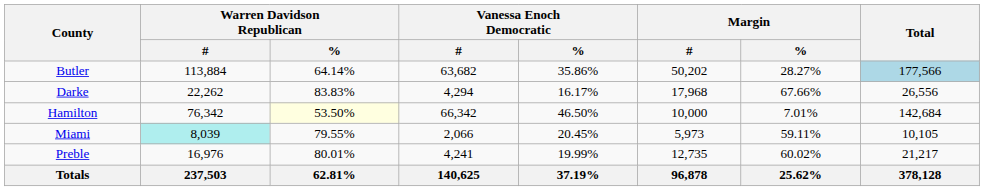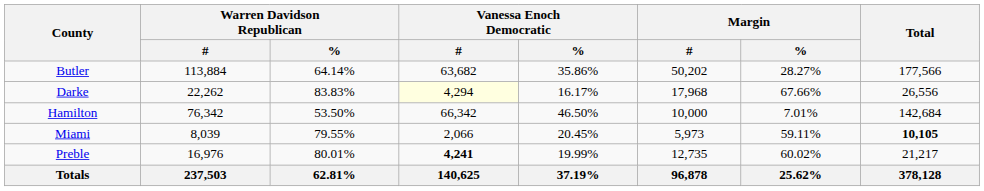Butler | Total: lightblue background -> no background
Darke | Vanessa Enoch Democratic / #: no background -> lightyellow background
Hamilton | Warren Davidson Republican / %: lightyellow background -> no background
Miami | Warren Davidson Republican / #: paleturquoise background -> no background
Miami | Total: normal -> bold
Preble | Vanessa Enoch Democratic / #: normal -> bold
